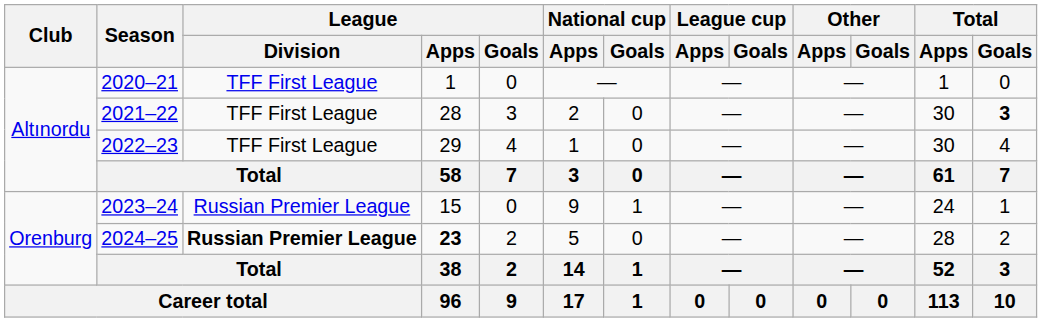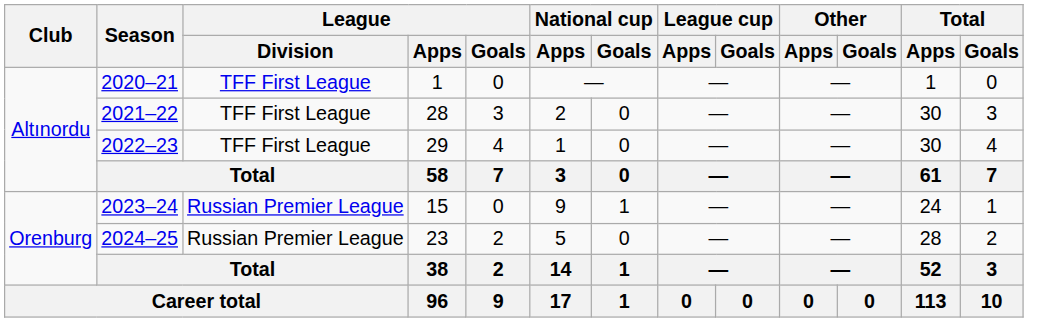2021–22 | Total / Goals: bold -> normal
2024–25 | League / Division: bold -> normal
2024–25 | League / Apps: bold -> normal
